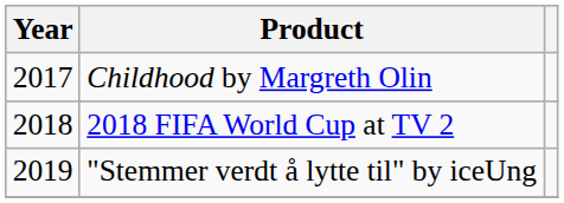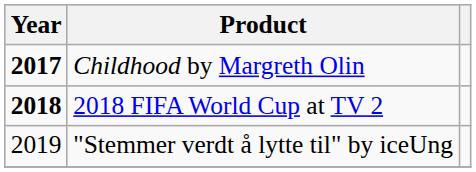Childhood by Margreth Olin | Year: normal -> bold
2018 FIFA World Cup at TV 2 | Year: normal -> bold
